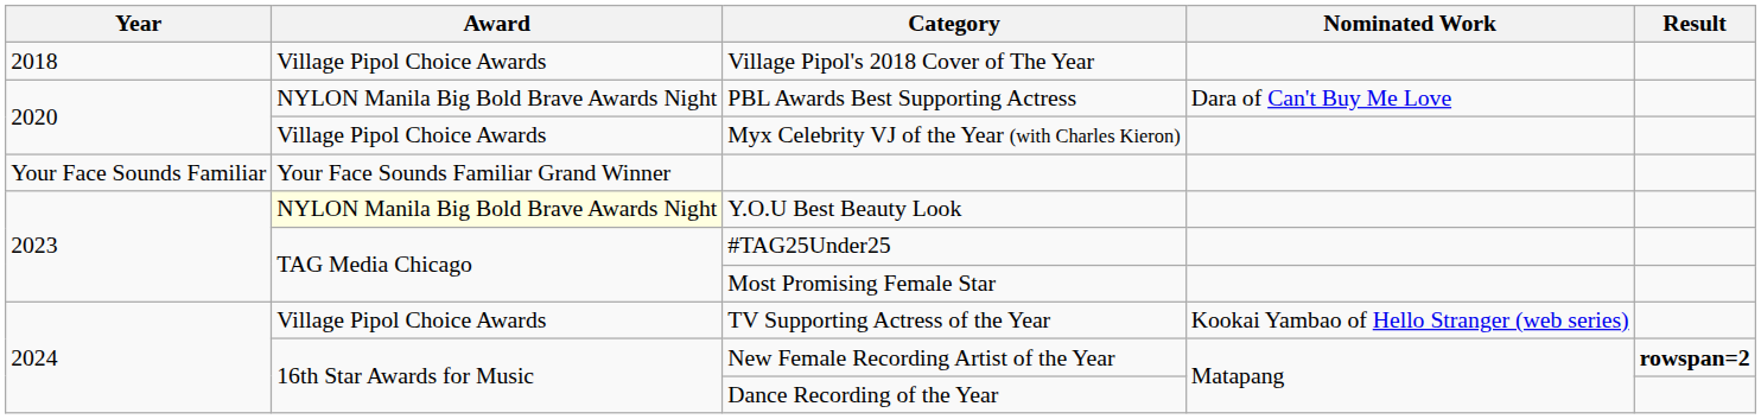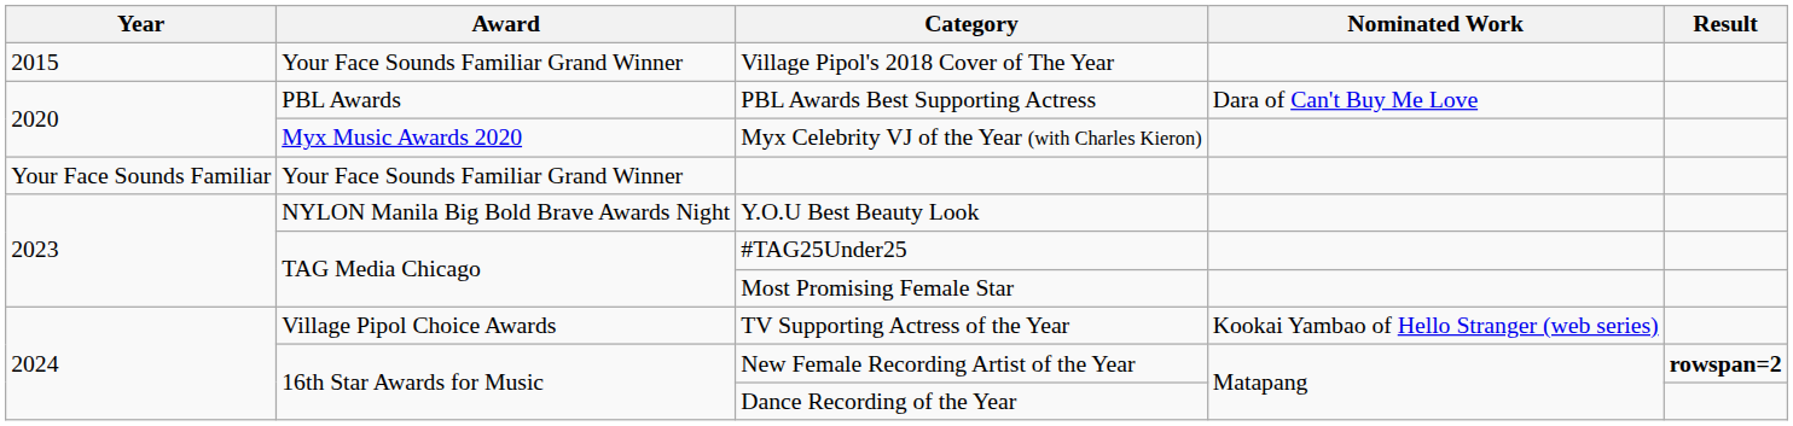Village Pipol's 2018 Cover of The Year | Year: 2018 -> 2015
Village Pipol's 2018 Cover of The Year | Award: Village Pipol Choice Awards -> Your Face Sounds Familiar Grand Winner
PBL Awards Best Supporting Actress | Award: NYLON Manila Big Bold Brave Awards Night -> PBL Awards
Myx Celebrity VJ of the Year (with Charles Kieron) | Award: Village Pipol Choice Awards -> Myx Music Awards 2020
Y.O.U Best Beauty Look | Award: lightyellow background -> no background
